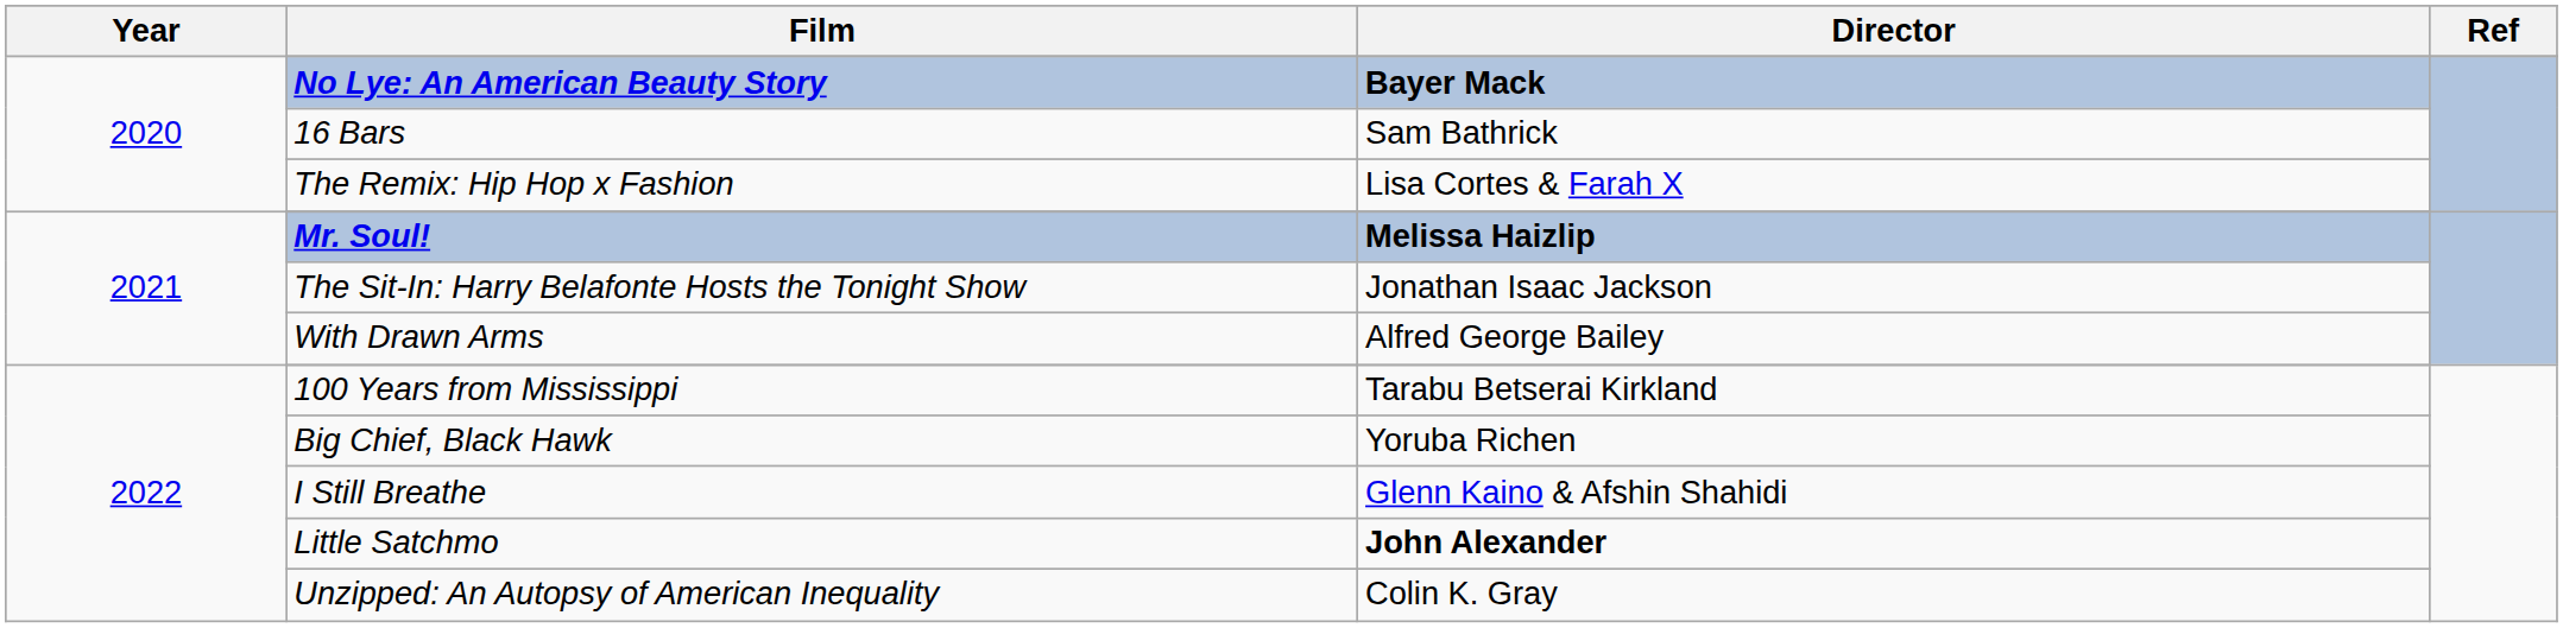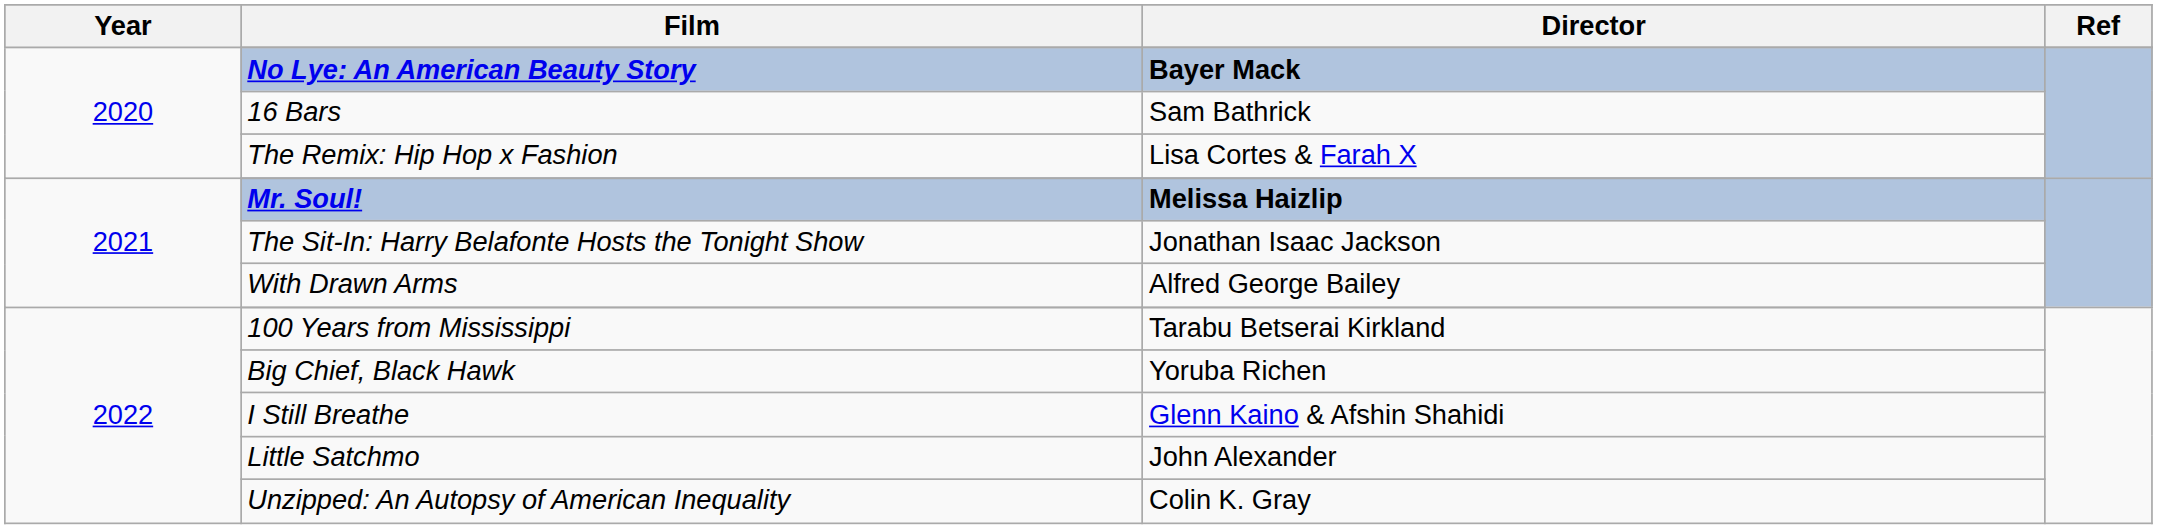Little Satchmo | Director: bold -> normal
